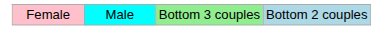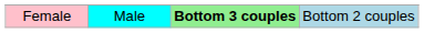Female | column 3: normal -> bold
